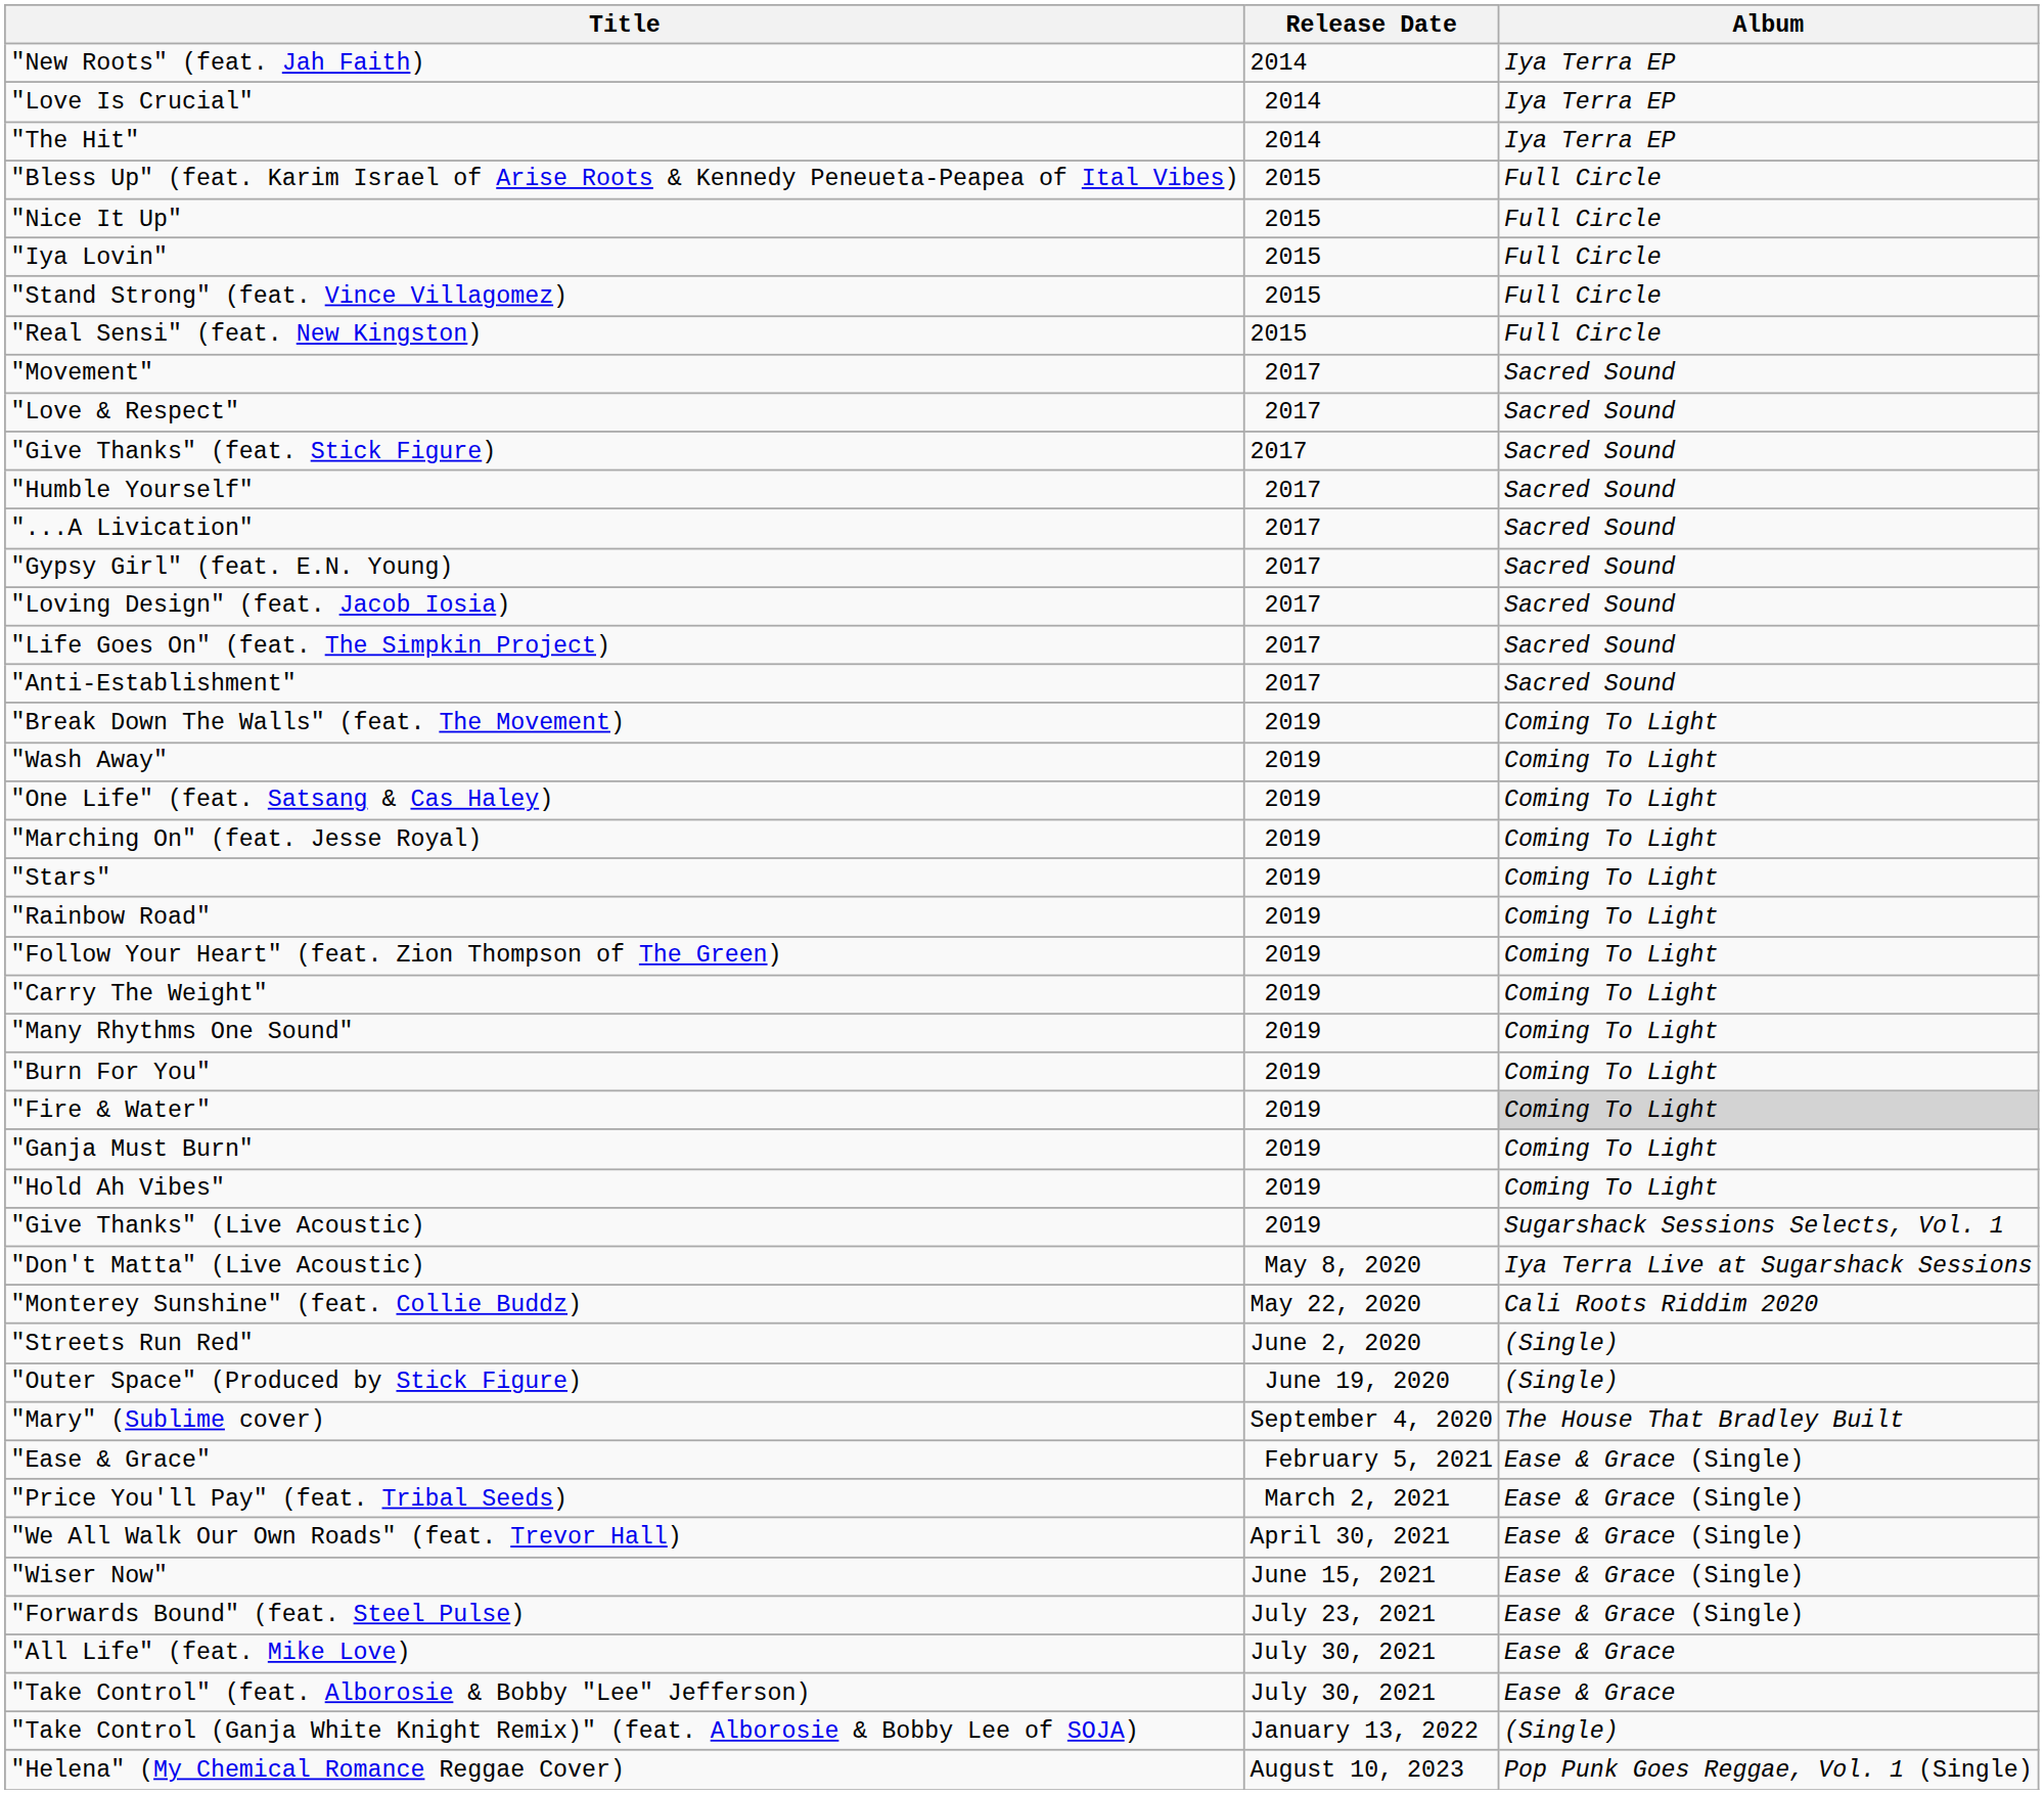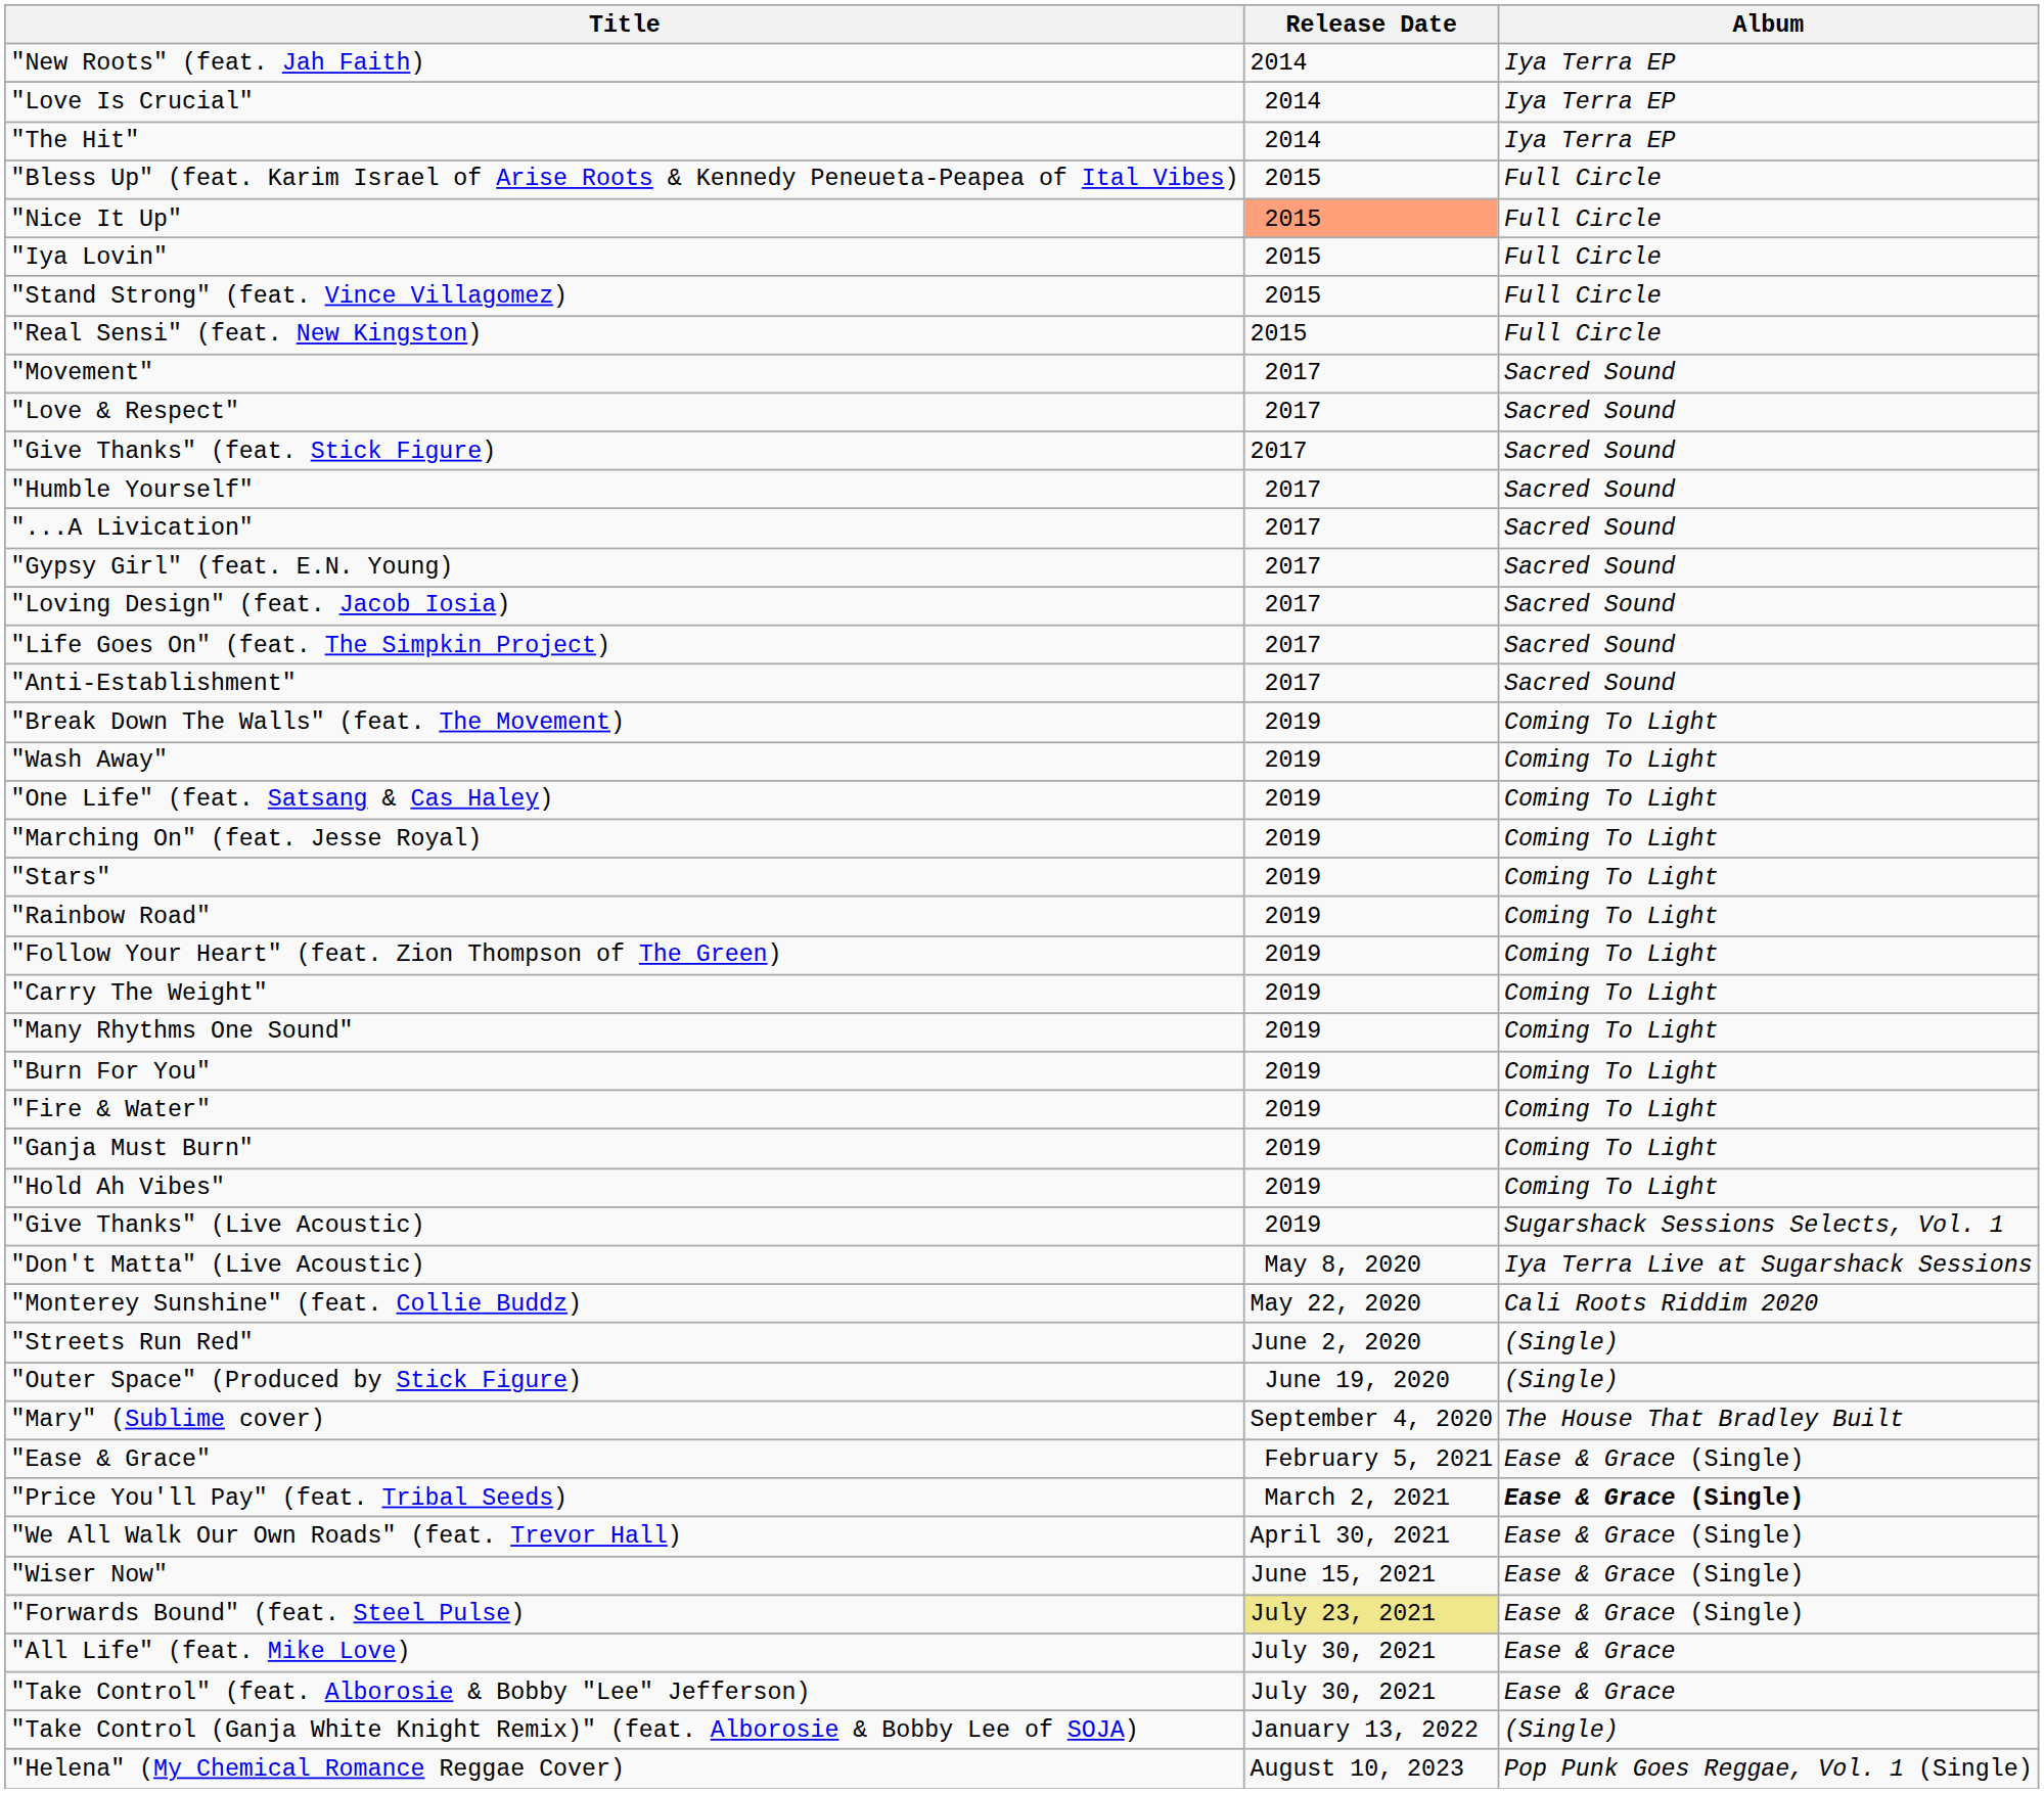"Nice It Up" | Release Date: no background -> lightsalmon background
"Fire & Water" | Album: lightgrey background -> no background
"Price You'll Pay" (feat. Tribal Seeds) | Album: normal -> bold
"Forwards Bound" (feat. Steel Pulse) | Release Date: no background -> khaki background
